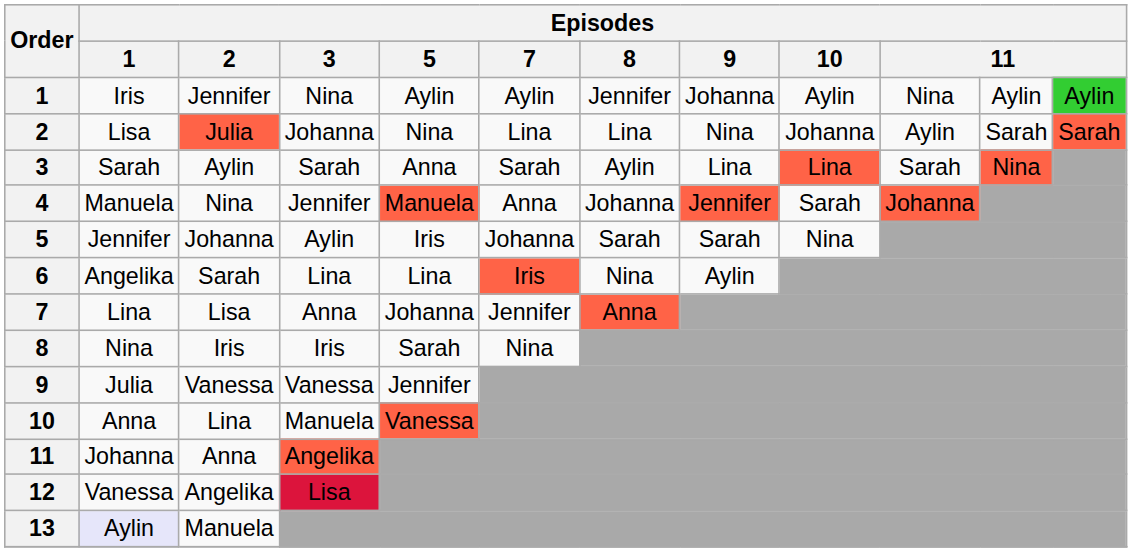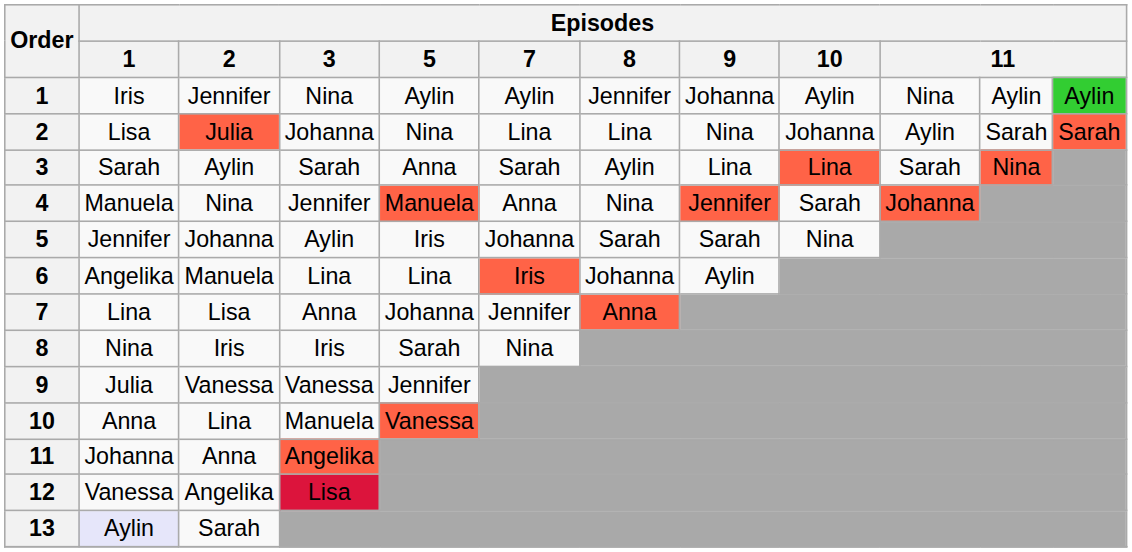4 | Episodes / 8: Johanna -> Nina
6 | Episodes / 2: Sarah -> Manuela
6 | Episodes / 8: Nina -> Johanna
13 | Episodes / 2: Manuela -> Sarah
